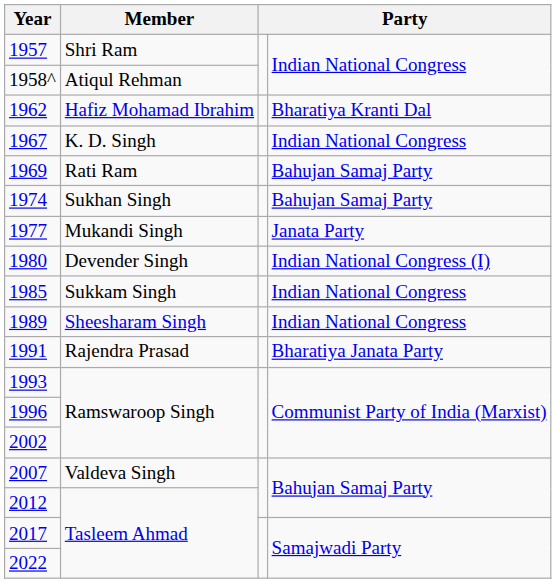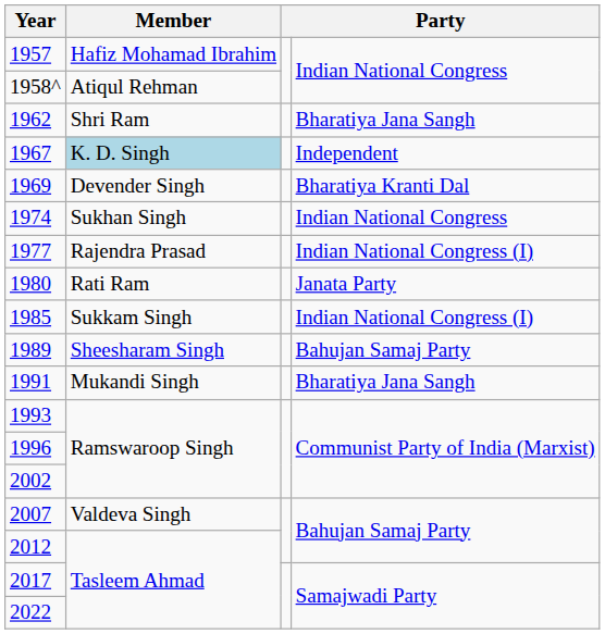1957 | Member: Shri Ram -> Hafiz Mohamad Ibrahim
1962 | Member: Hafiz Mohamad Ibrahim -> Shri Ram
1962 | column 4: Bharatiya Kranti Dal -> Bharatiya Jana Sangh
1967 | Member: no background -> lightblue background
1967 | column 4: Indian National Congress -> Independent
1969 | Member: Rati Ram -> Devender Singh
1969 | column 4: Bahujan Samaj Party -> Bharatiya Kranti Dal
1974 | column 4: Bahujan Samaj Party -> Indian National Congress
1977 | Member: Mukandi Singh -> Rajendra Prasad
1977 | column 4: Janata Party -> Indian National Congress (I)
1980 | Member: Devender Singh -> Rati Ram
1980 | column 4: Indian National Congress (I) -> Janata Party
1985 | column 4: Indian National Congress -> Indian National Congress (I)
1989 | column 4: Indian National Congress -> Bahujan Samaj Party
1991 | Member: Rajendra Prasad -> Mukandi Singh
1991 | column 4: Bharatiya Janata Party -> Bharatiya Jana Sangh
